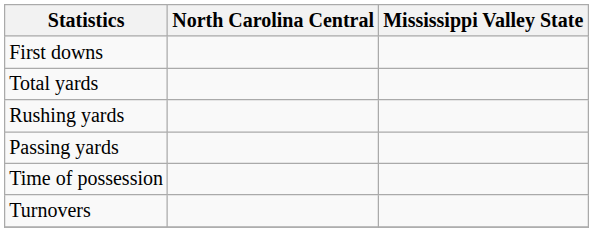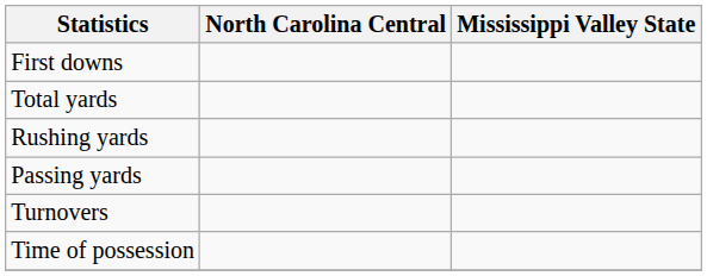rows swapped: Turnovers <-> Time of possession
